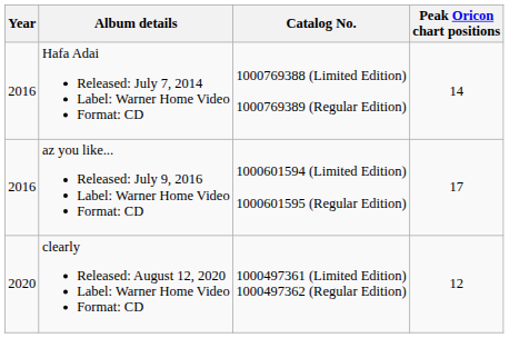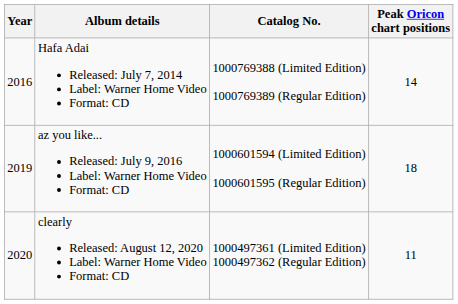row 3 | Year: 2016 -> 2019
row 3 | Peak Oricon chart positions: 17 -> 18
row 4 | Peak Oricon chart positions: 12 -> 11
